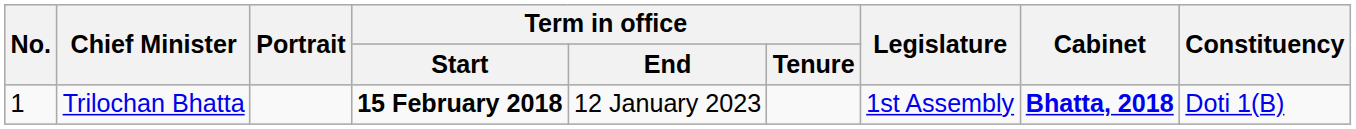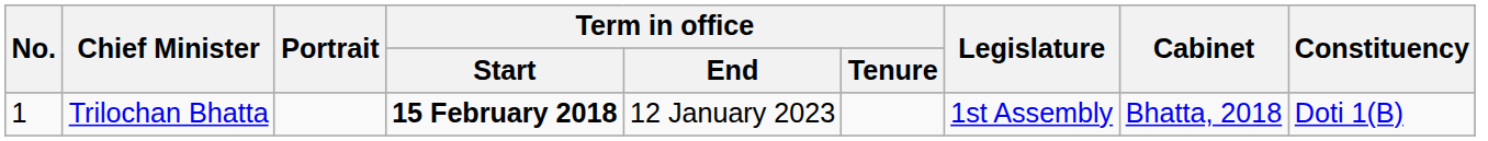Trilochan Bhatta | Cabinet: bold -> normal
